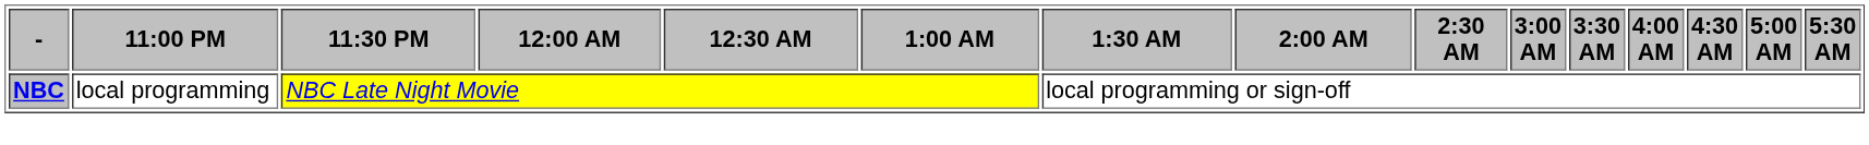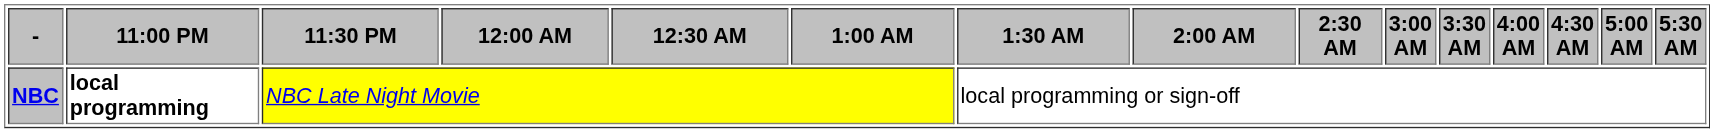NBC | 11:00 PM: normal -> bold
